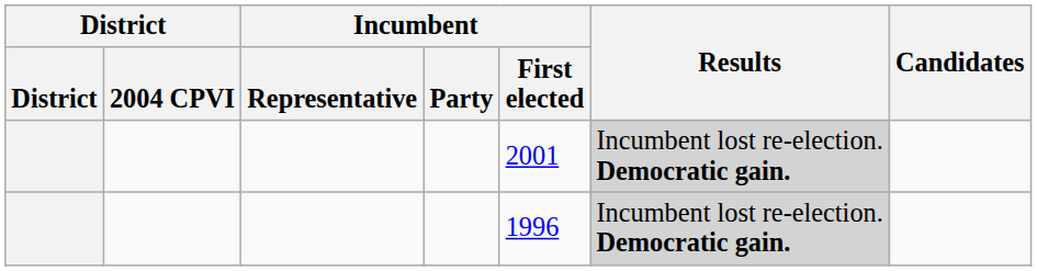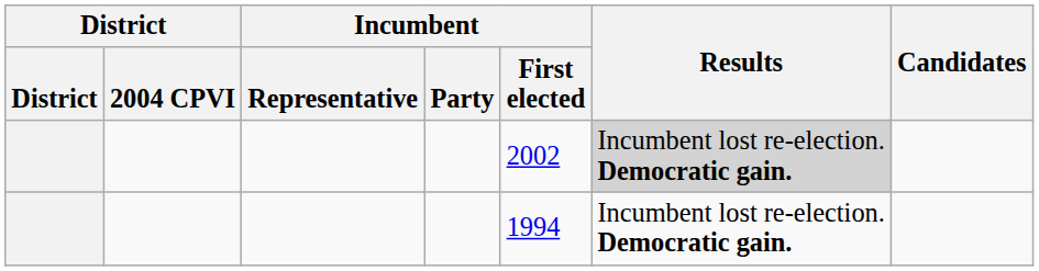row 3 | Incumbent / First elected: 2001 -> 2002
row 4 | Incumbent / First elected: 1996 -> 1994
row 4 | Results: lightgrey background -> no background
